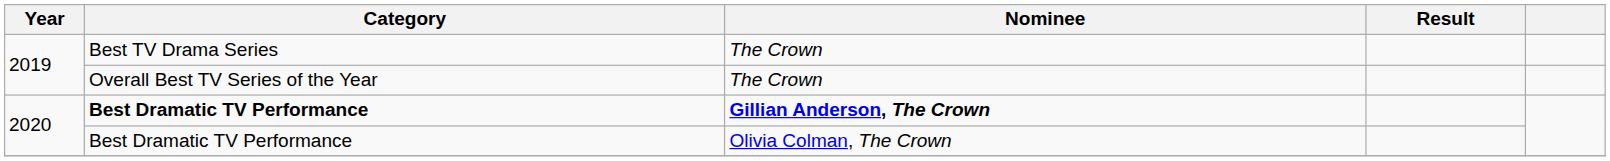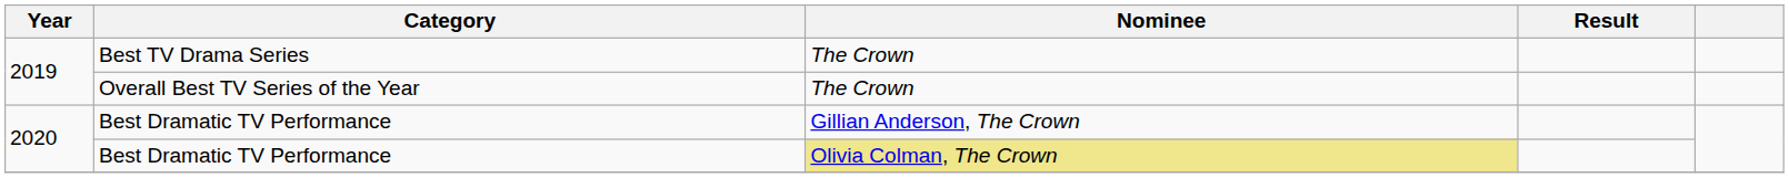Best Dramatic TV Performance / Gillian Anderson, The Crown | Category: bold -> normal
Best Dramatic TV Performance / Gillian Anderson, The Crown | Nominee: bold -> normal
Best Dramatic TV Performance / Olivia Colman, The Crown | Nominee: no background -> khaki background
